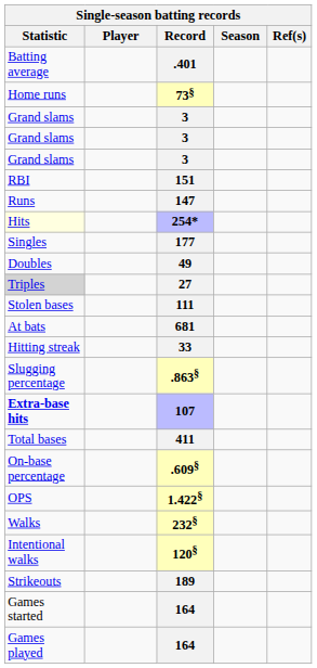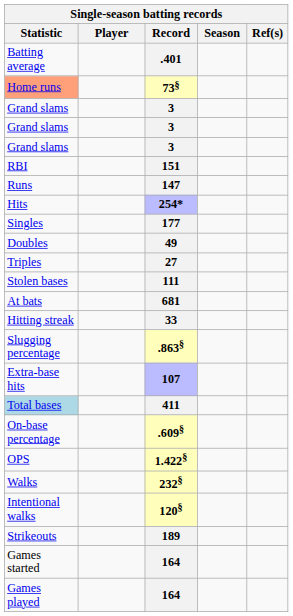Home runs | Statistic: no background -> lightsalmon background
Hits | Statistic: lightyellow background -> no background
Triples | Statistic: lightgrey background -> no background
Extra-base hits | Statistic: bold -> normal
Total bases | Statistic: no background -> lightblue background
